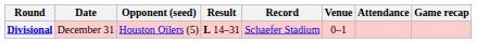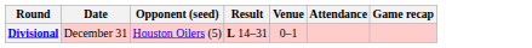- column: Record | Schaefer Stadium
